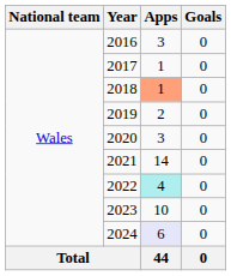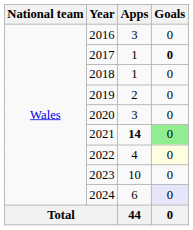2017 | Goals: normal -> bold
2018 | Apps: lightsalmon background -> no background
2021 | Apps: normal -> bold
2021 | Goals: no background -> lightgreen background
2022 | Apps: paleturquoise background -> no background
2022 | Goals: no background -> lightyellow background
2024 | Apps: lavender background -> no background
2024 | Goals: no background -> lavender background
